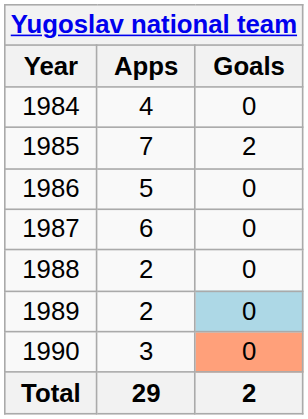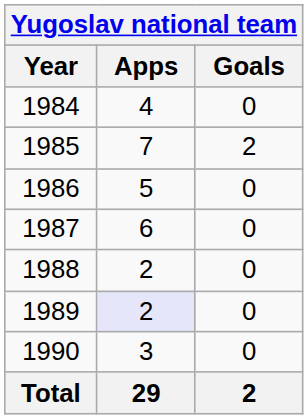1989 | Apps: no background -> lavender background
1989 | Goals: lightblue background -> no background
1990 | Goals: lightsalmon background -> no background
